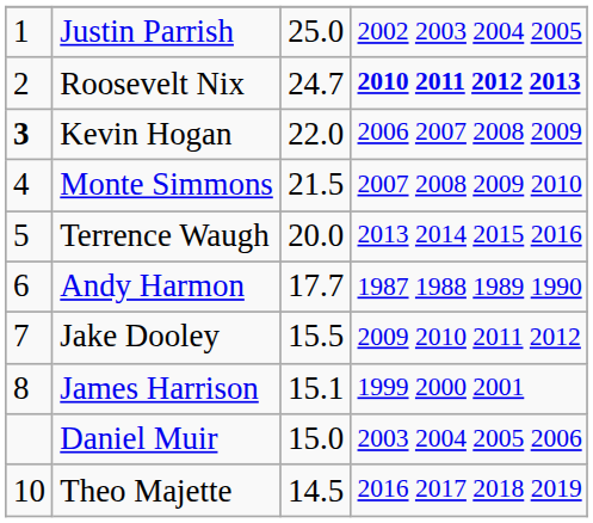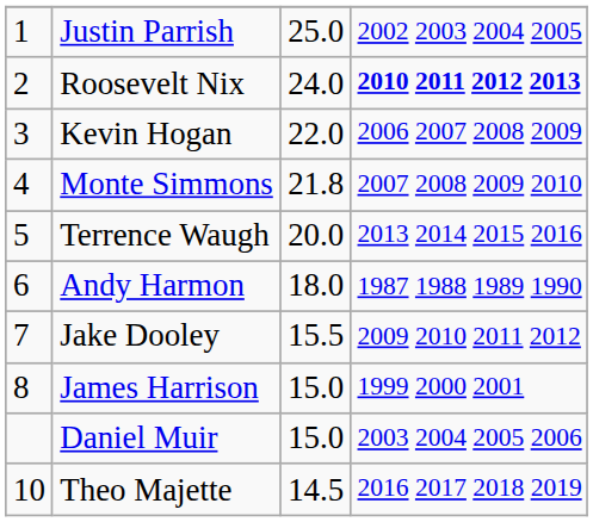Roosevelt Nix | column 3: 24.7 -> 24.0
Kevin Hogan | column 1: bold -> normal
Monte Simmons | column 3: 21.5 -> 21.8
Andy Harmon | column 3: 17.7 -> 18.0
James Harrison | column 3: 15.1 -> 15.0
